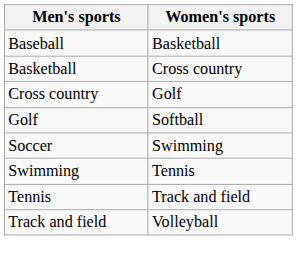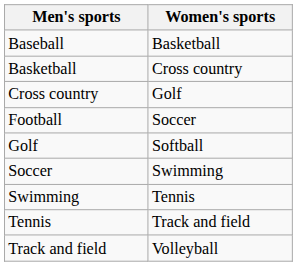+ row: Football | Soccer
